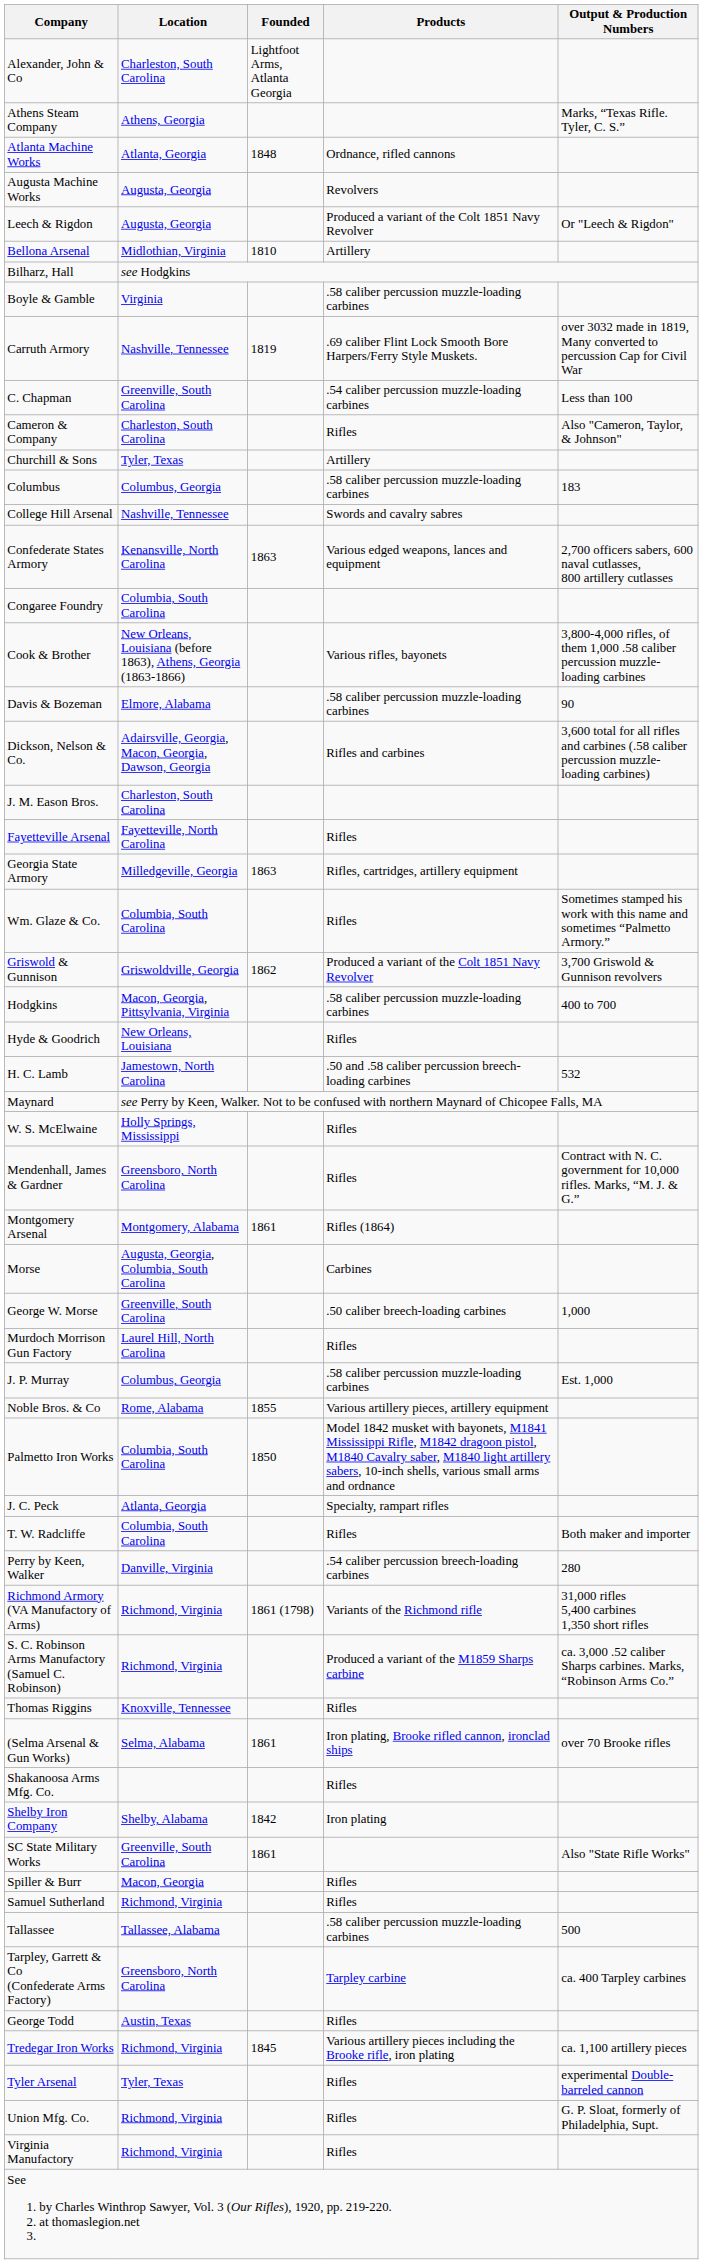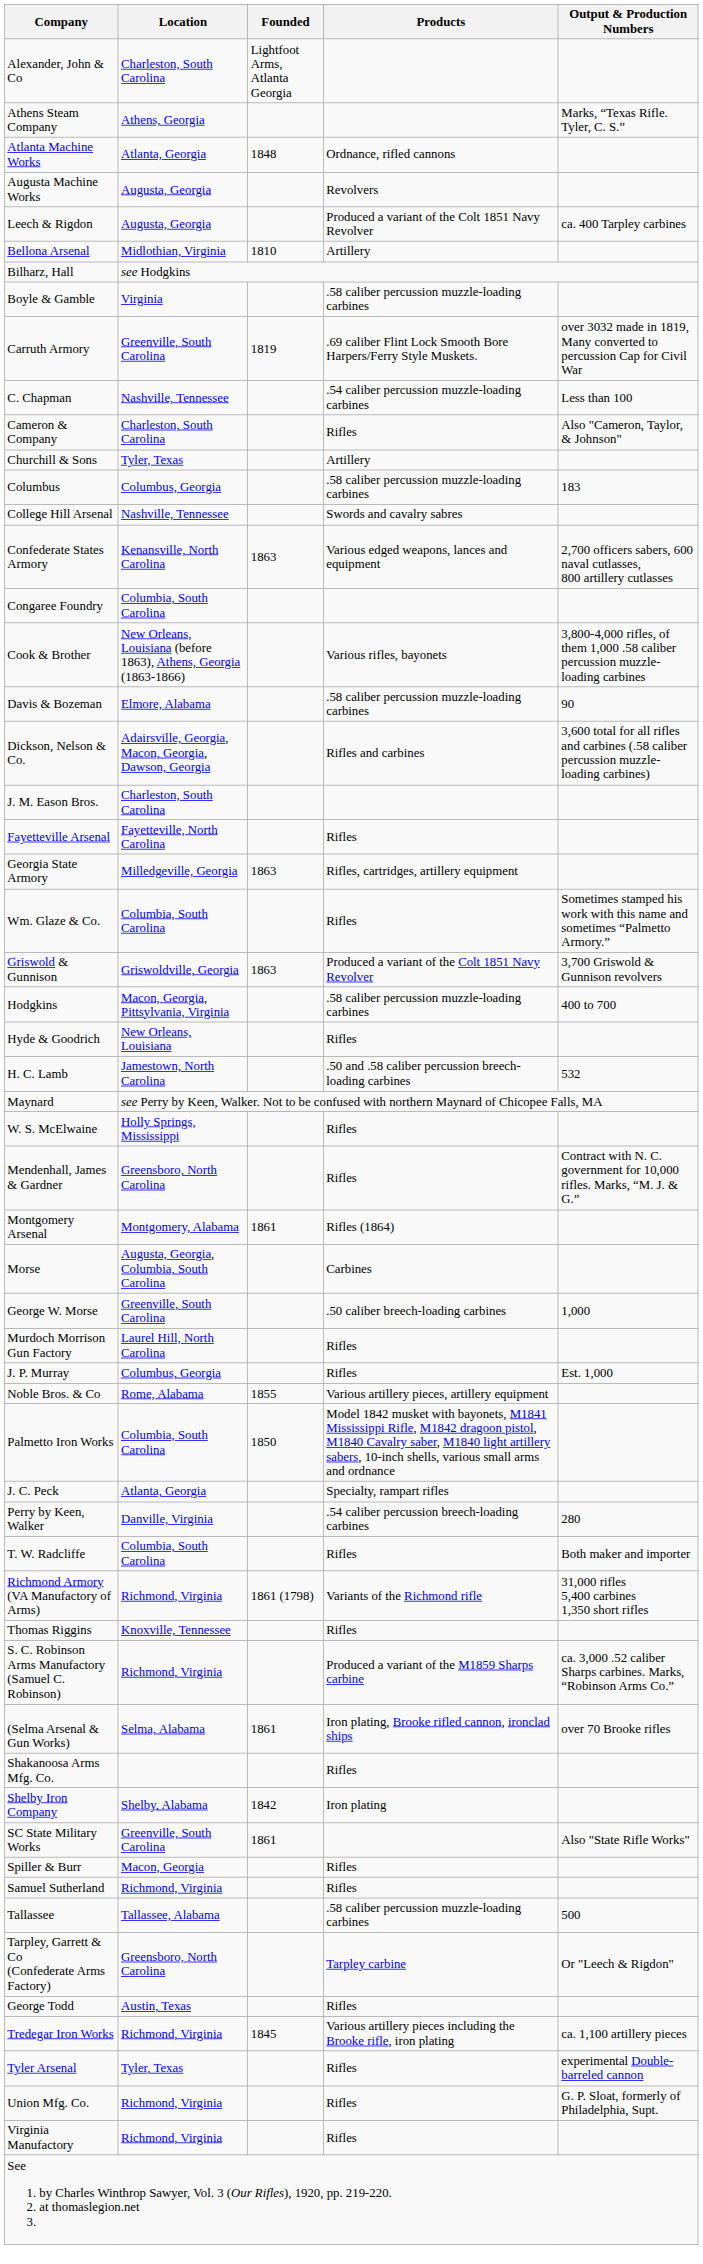Leech & Rigdon | Output & Production Numbers: Or "Leech & Rigdon" -> ca. 400 Tarpley carbines
Carruth Armory | Location: Nashville, Tennessee -> Greenville, South Carolina
C. Chapman | Location: Greenville, South Carolina -> Nashville, Tennessee
Griswold & Gunnison | Founded: 1862 -> 1863
J. P. Murray | Products: .58 caliber percussion muzzle-loading carbines -> Rifles
rows swapped: Perry by Keen, Walker <-> T. W. Radcliffe
rows swapped: Thomas Riggins <-> S. C. Robinson Arms Manufactory (Samuel C. Robinson)
Tarpley, Garrett & Co (Confederate Arms Factory) | Output & Production Numbers: ca. 400 Tarpley carbines -> Or "Leech & Rigdon"
